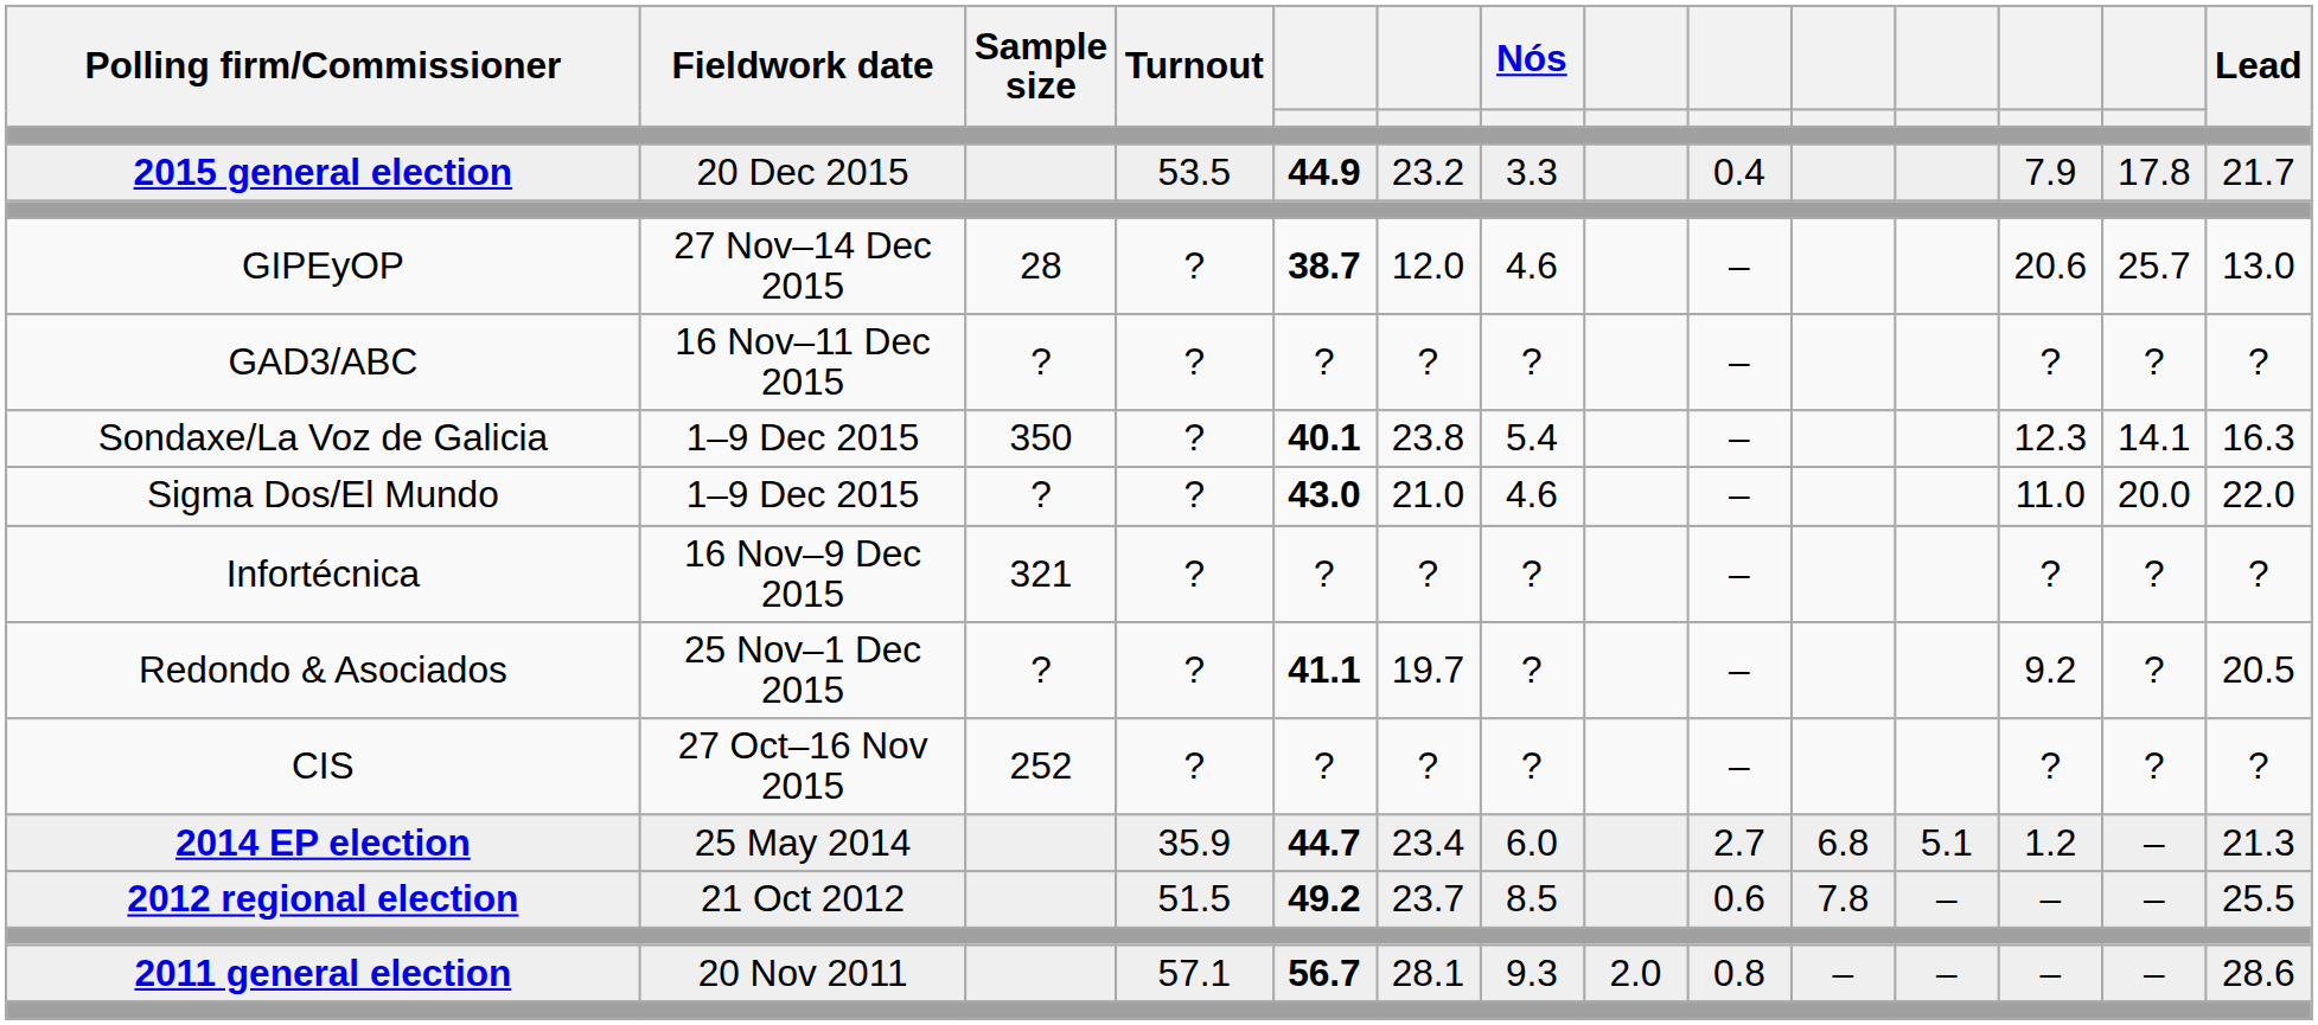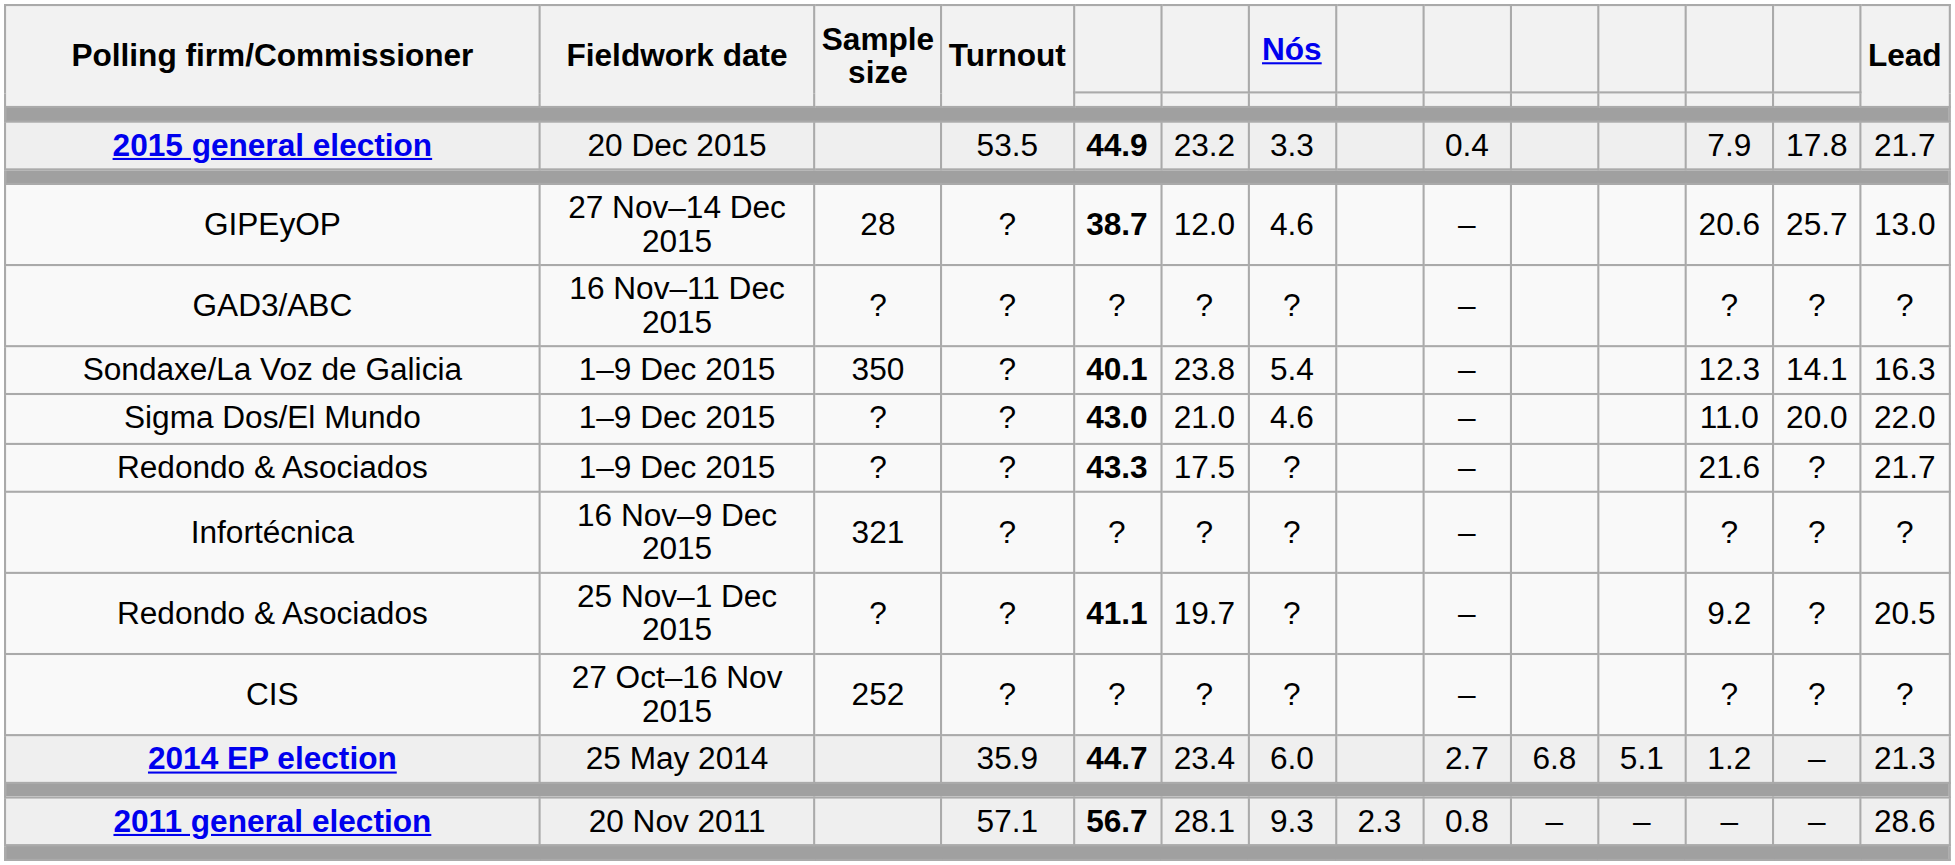+ row: Redondo & Asociados | 1–9 Dec 2015 | ? | ? | 43.3 | 17.5 | ? | – | 21.6 | ? | 21.7
- row: 2012 regional election | 21 Oct 2012 | 51.5 | 49.2 | 23.7 | 8.5 | 0.6 | 7.8 | – | – | – | 25.5
2011 general election | column 8: 2.0 -> 2.3
